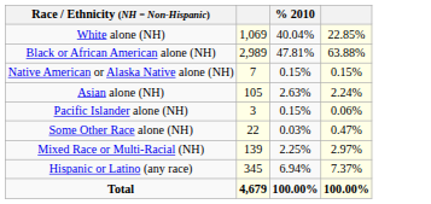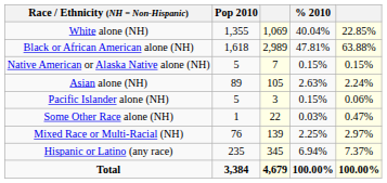+ column: Pop 2010 | 1,355 | 1,618 | 5 | 89 | 5 | 1 | 76 | 235 | 3,384
